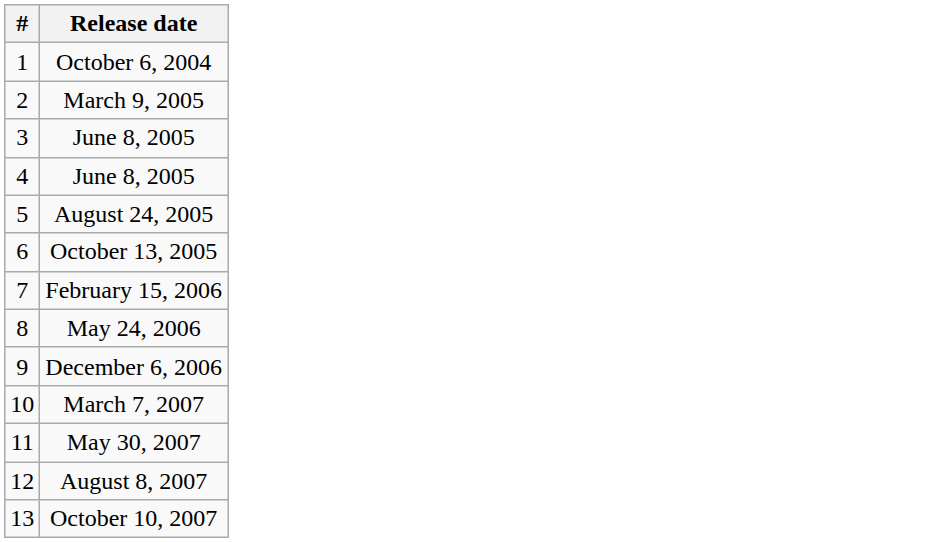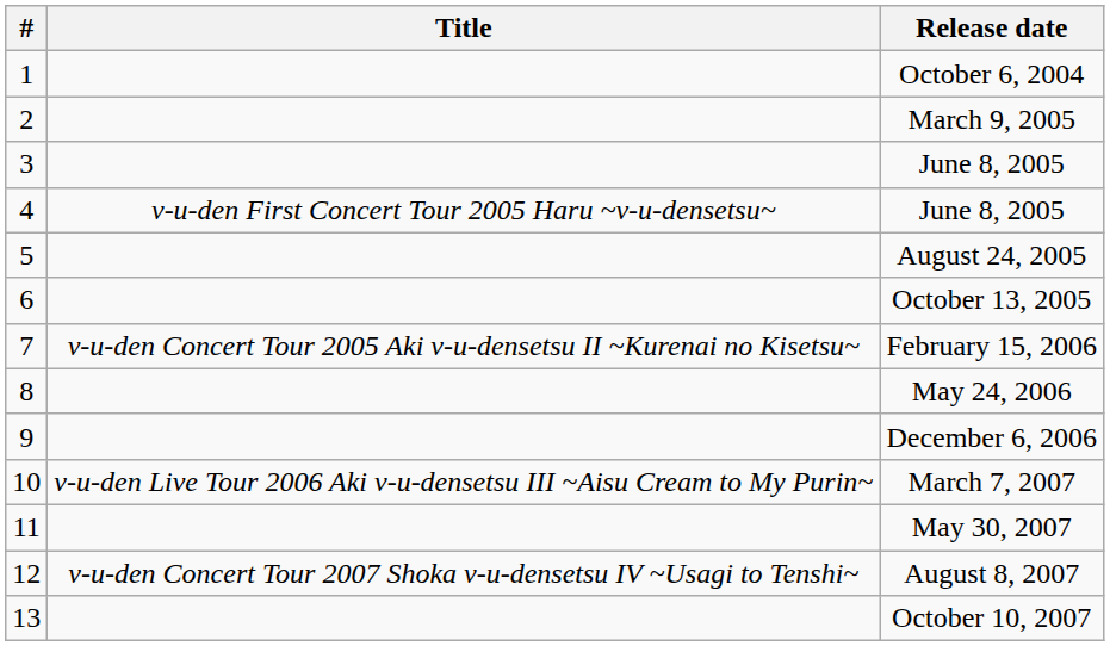+ column: Title | v-u-den First Concert Tour 2005 Haru ~v-u-densetsu~ | v-u-den Concert Tour 2005 Aki v-u-densetsu II ~Kurenai no Kisetsu~ | v-u-den Live Tour 2006 Aki v-u-densetsu III ~Aisu Cream to My Purin~ | v-u-den Concert Tour 2007 Shoka v-u-densetsu IV ~Usagi to Tenshi~
